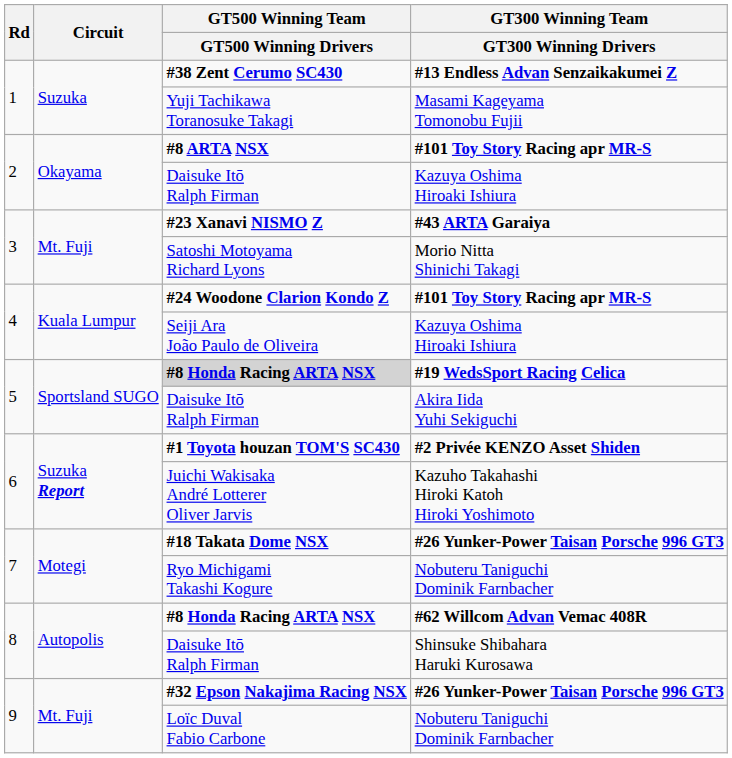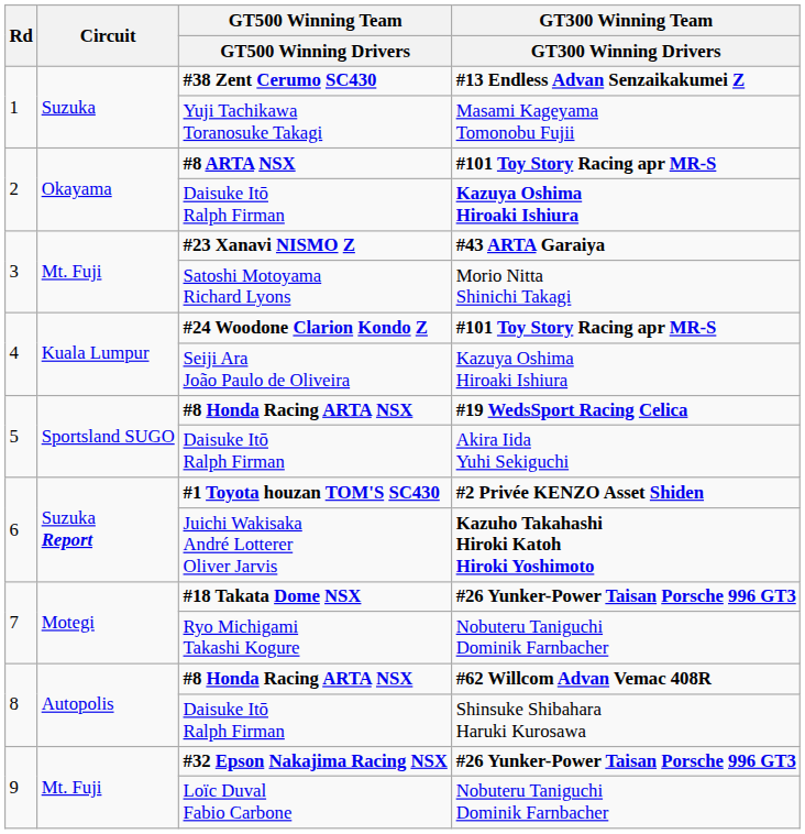Daisuke Itō Ralph Firman / Kazuya Oshima Hiroaki Ishiura | GT300 Winning Team / GT300 Winning Drivers: normal -> bold
#8 Honda Racing ARTA NSX / #19 WedsSport Racing Celica | GT500 Winning Team / GT500 Winning Drivers: lightgrey background -> no background
Juichi Wakisaka André Lotterer Oliver Jarvis | GT300 Winning Team / GT300 Winning Drivers: normal -> bold
